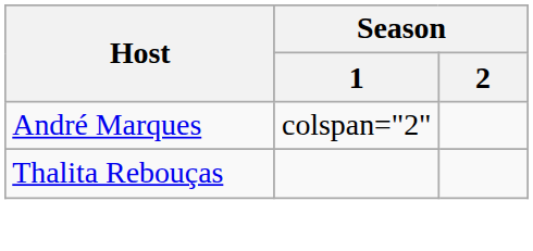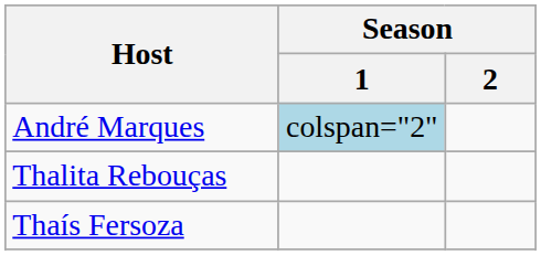André Marques | Season / 1: no background -> lightblue background
+ row: Thaís Fersoza
